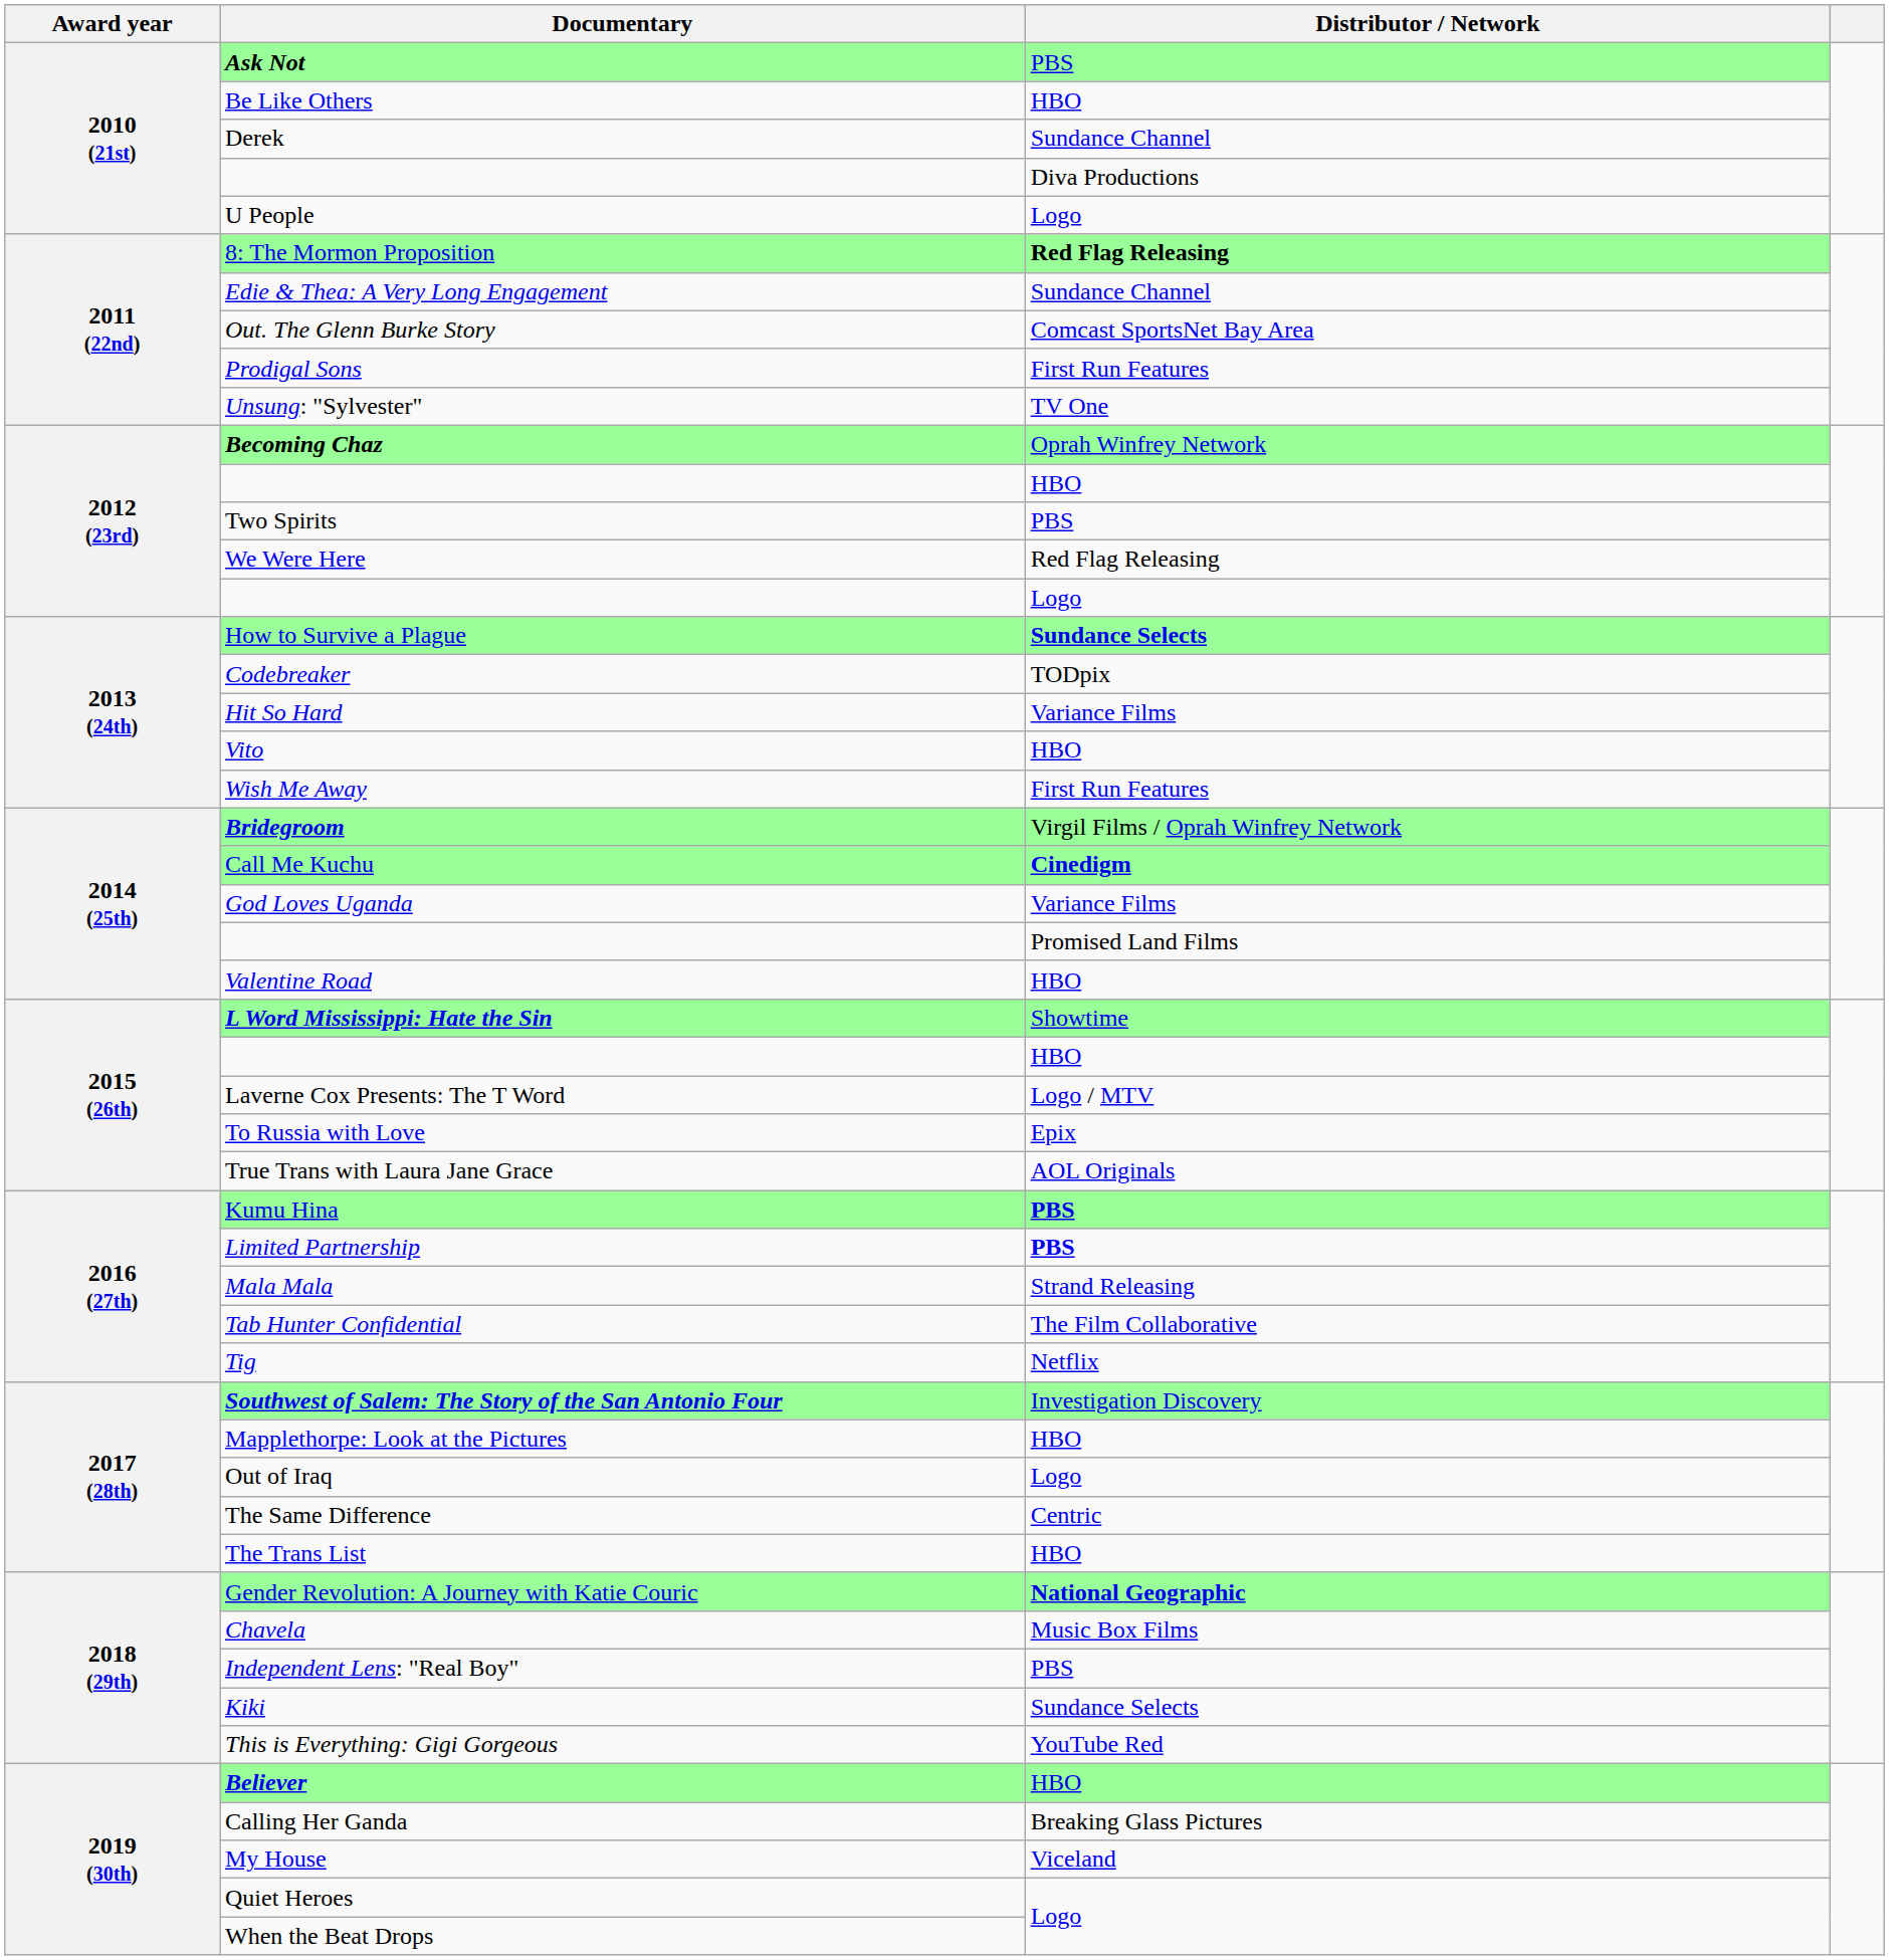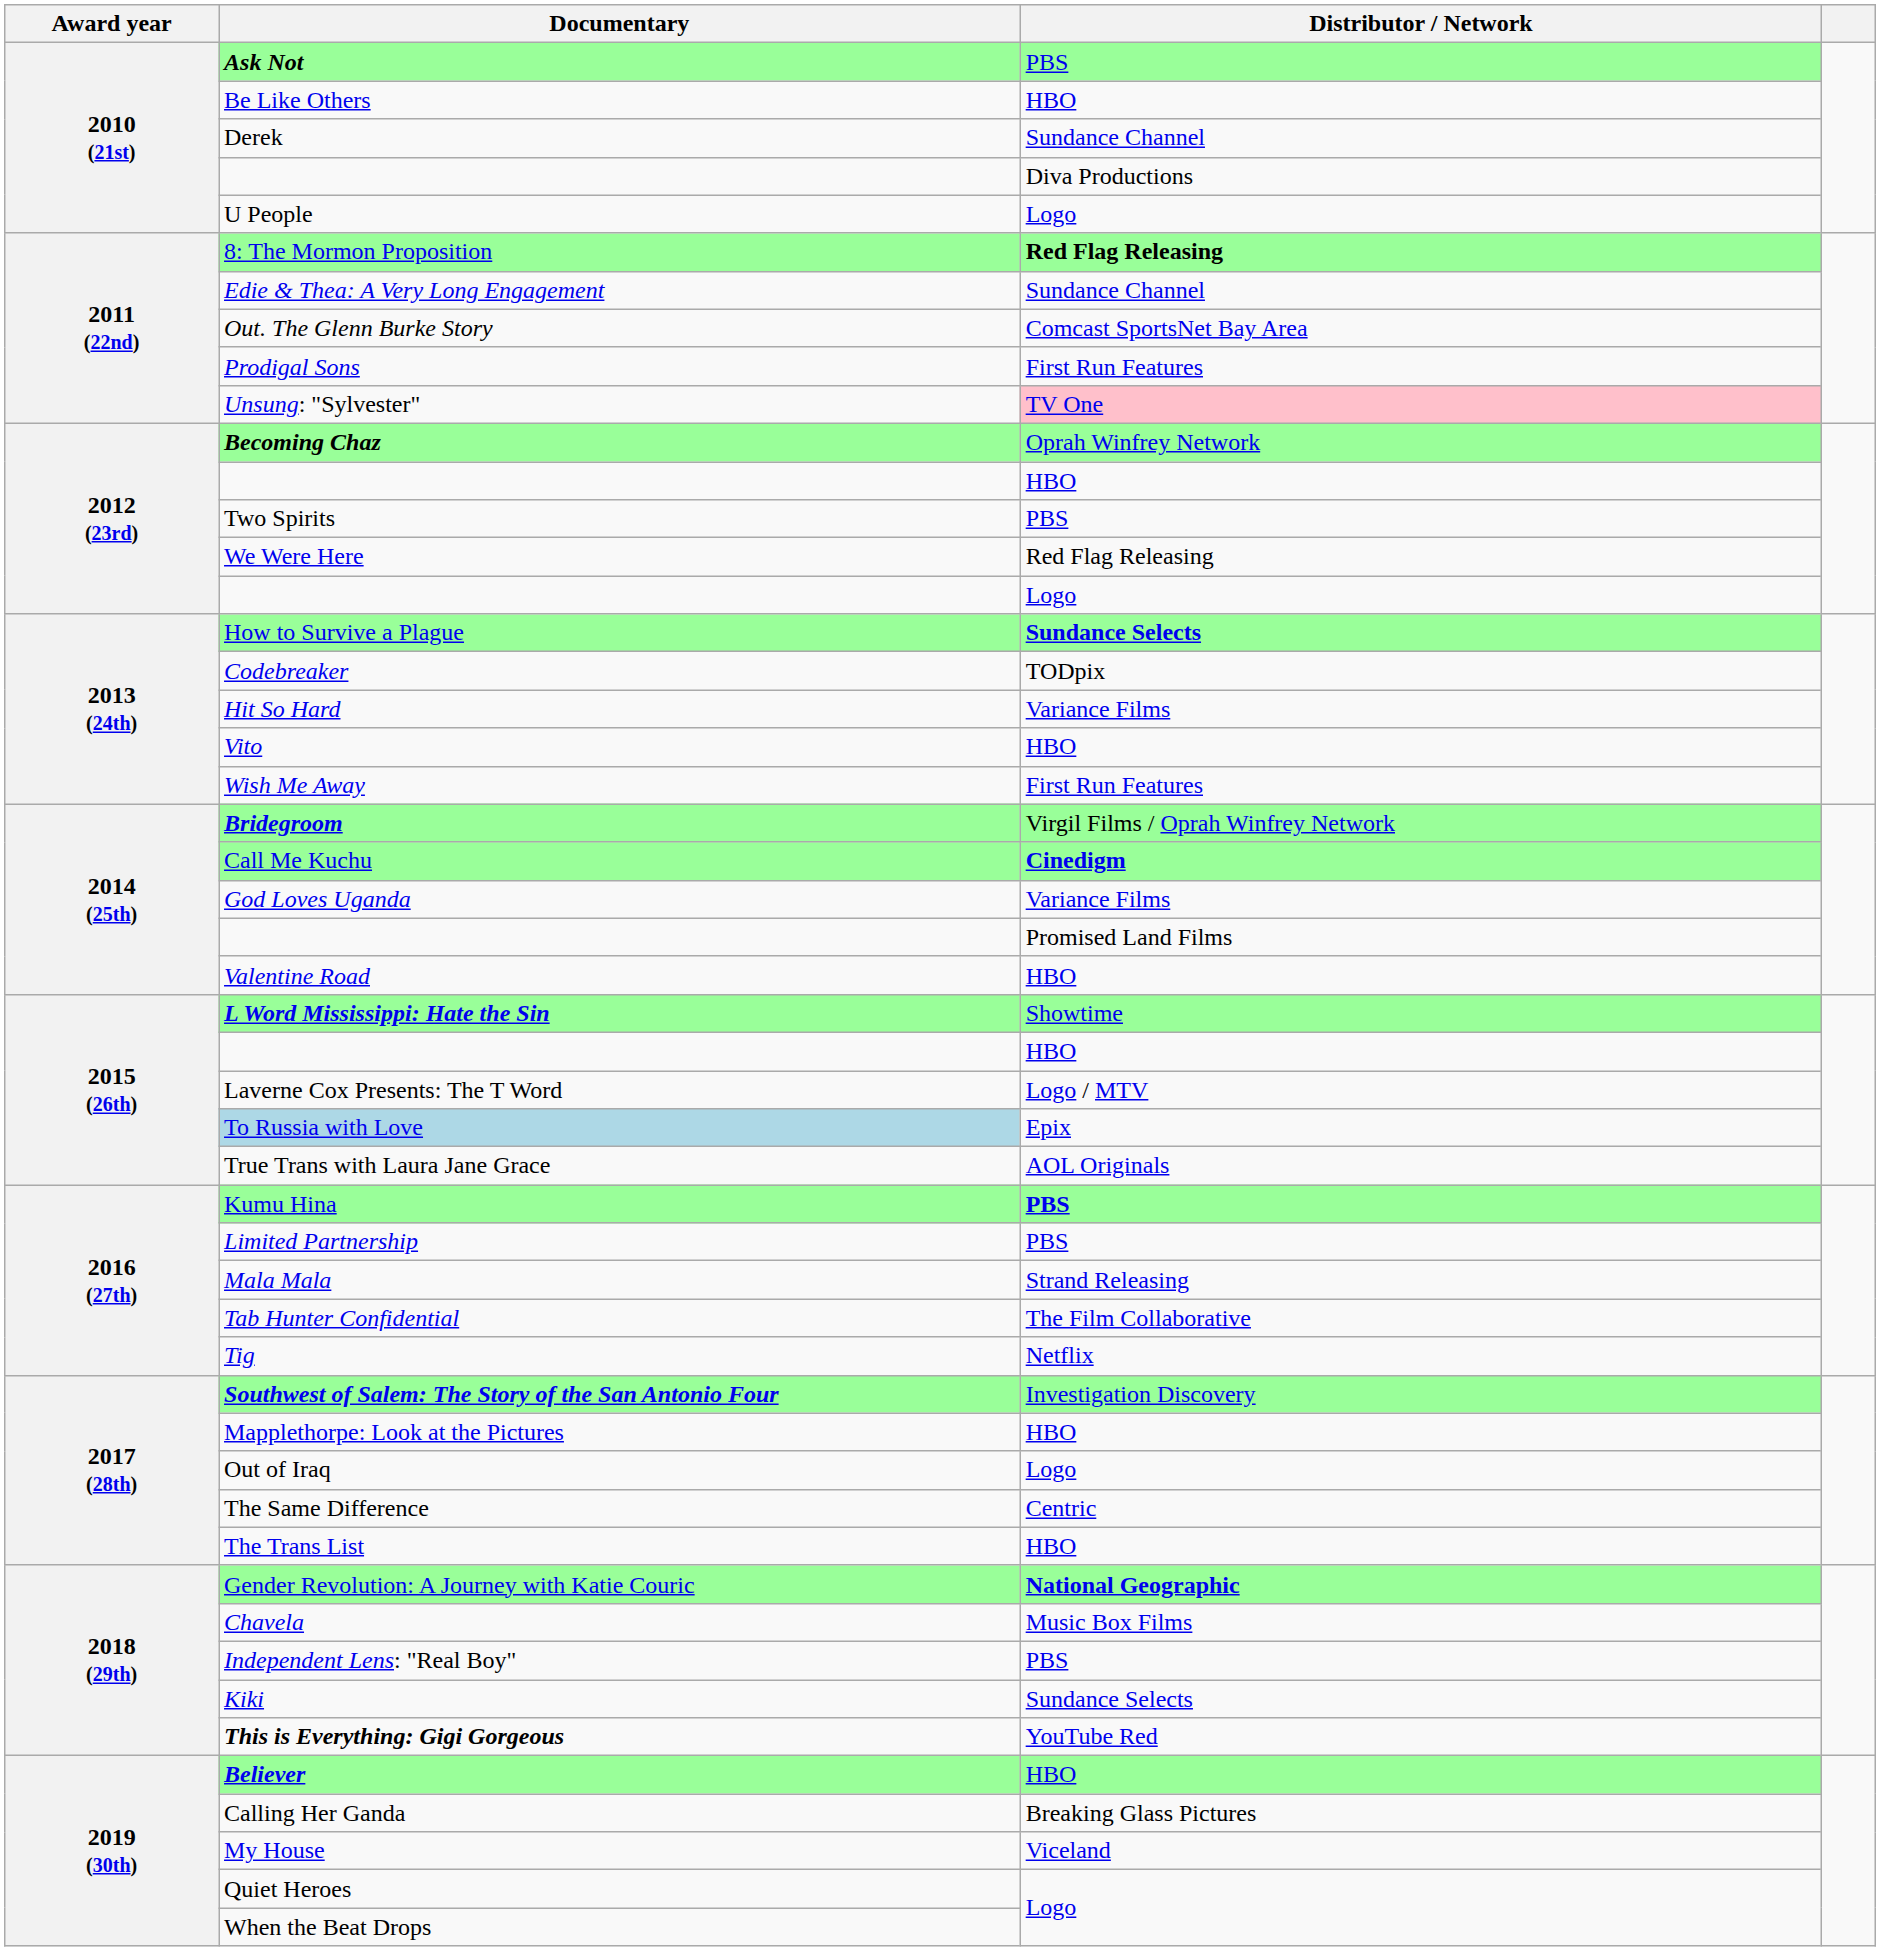Unsung: "Sylvester" | Distributor / Network: no background -> pink background
To Russia with Love | Documentary: no background -> lightblue background
Limited Partnership | Distributor / Network: bold -> normal
This is Everything: Gigi Gorgeous | Documentary: normal -> bold
